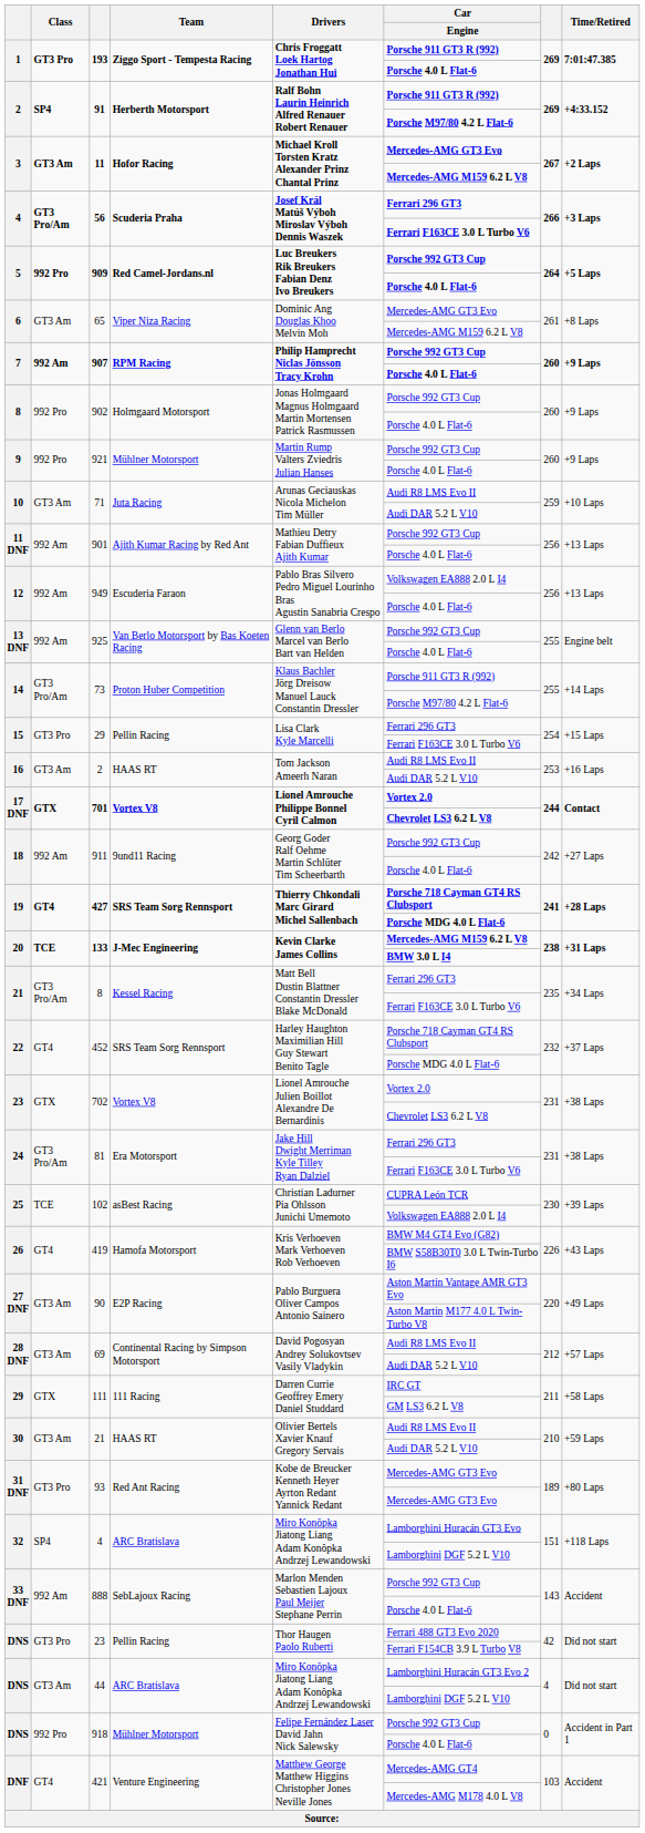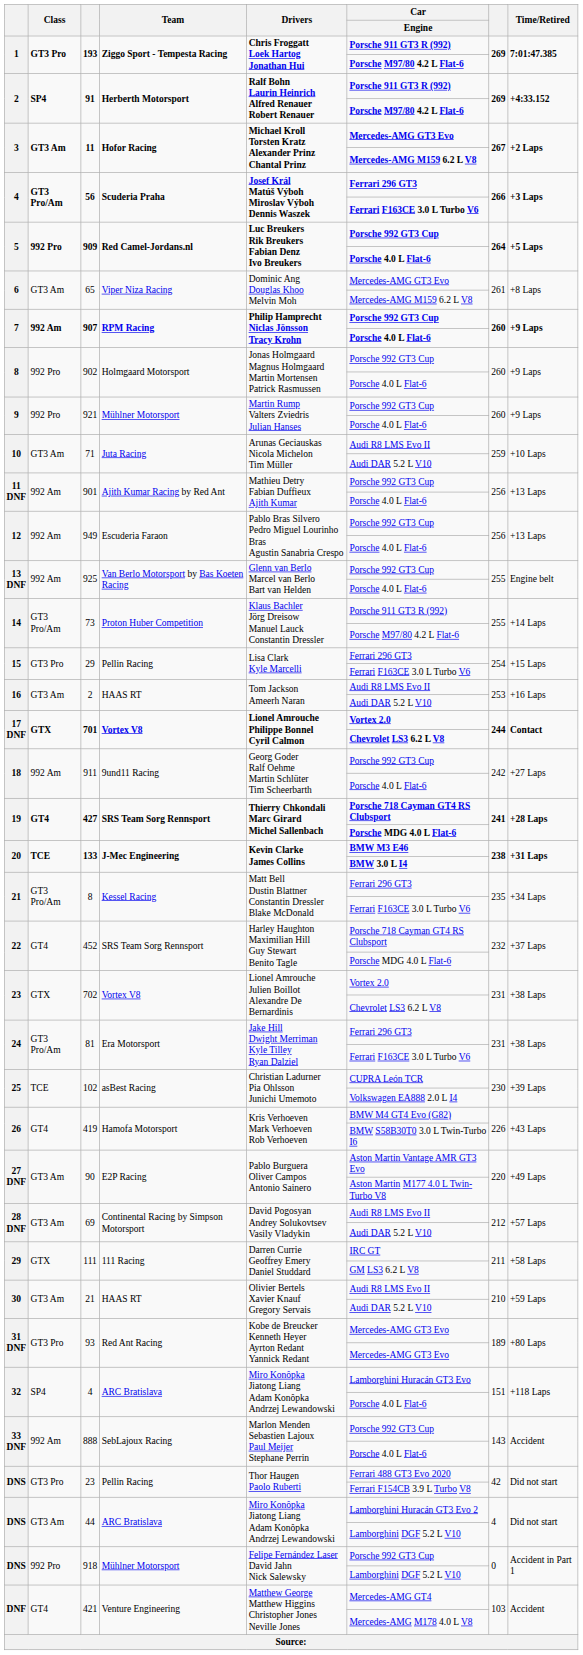row 4 | Car / Engine: Porsche 4.0 L Flat-6 -> Porsche M97/80 4.2 L Flat-6
row 25 | Car / Engine: Volkswagen EA888 2.0 L I4 -> Porsche 992 GT3 Cup
row 41 | Car / Engine: Mercedes-AMG M159 6.2 L V8 -> BMW M3 E46
row 66 | Car / Engine: Lamborghini DGF 5.2 L V10 -> Porsche 4.0 L Flat-6
row 74 | Car / Engine: Porsche 4.0 L Flat-6 -> Lamborghini DGF 5.2 L V10
